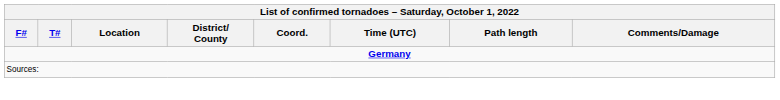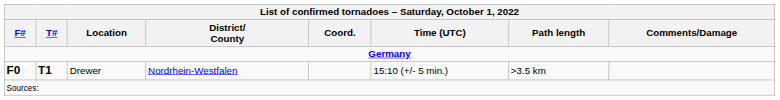+ row: F0 | T1 | Drewer | Nordrhein-Westfalen | 15:10 (+/- 5 min.) | >3.5 km
